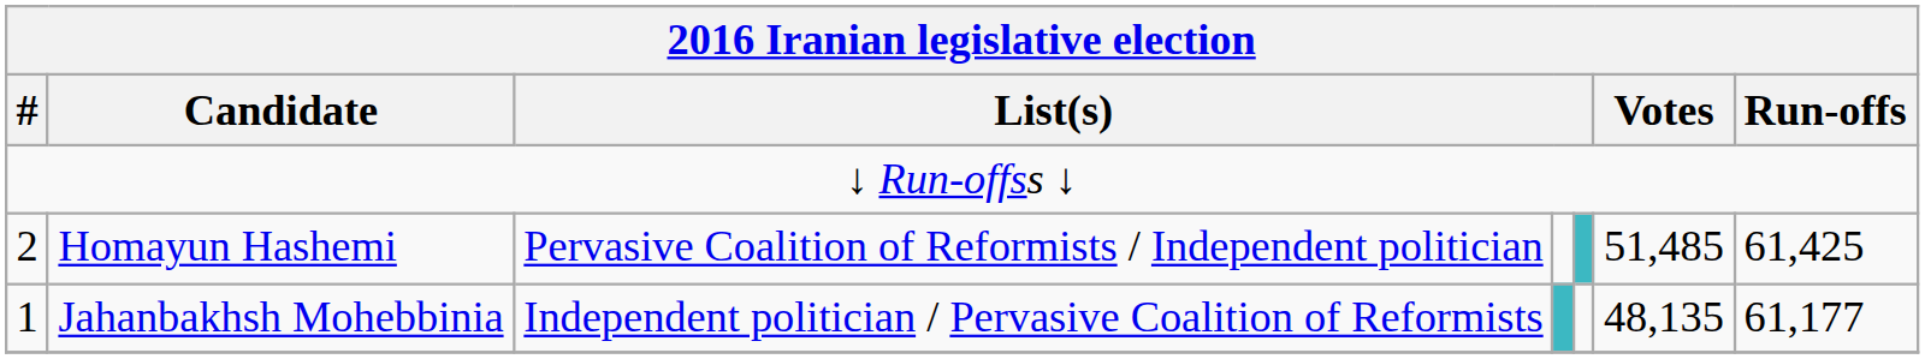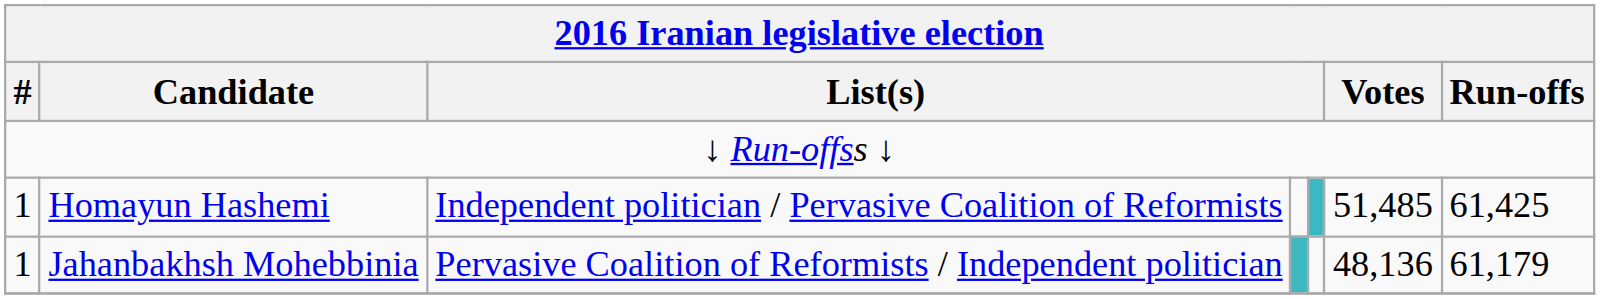Homayun Hashemi | #: 2 -> 1
Homayun Hashemi | column 3: Pervasive Coalition of Reformists / Independent politician -> Independent politician / Pervasive Coalition of Reformists
Jahanbakhsh Mohebbinia | column 3: Independent politician / Pervasive Coalition of Reformists -> Pervasive Coalition of Reformists / Independent politician
Jahanbakhsh Mohebbinia | Votes: 48,135 -> 48,136
Jahanbakhsh Mohebbinia | Run-offs: 61,177 -> 61,179
